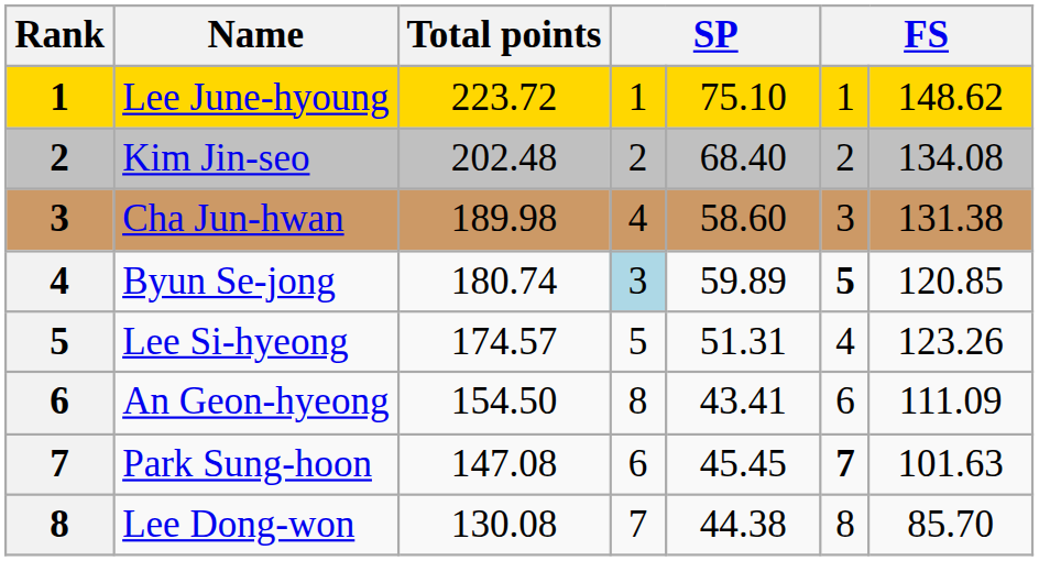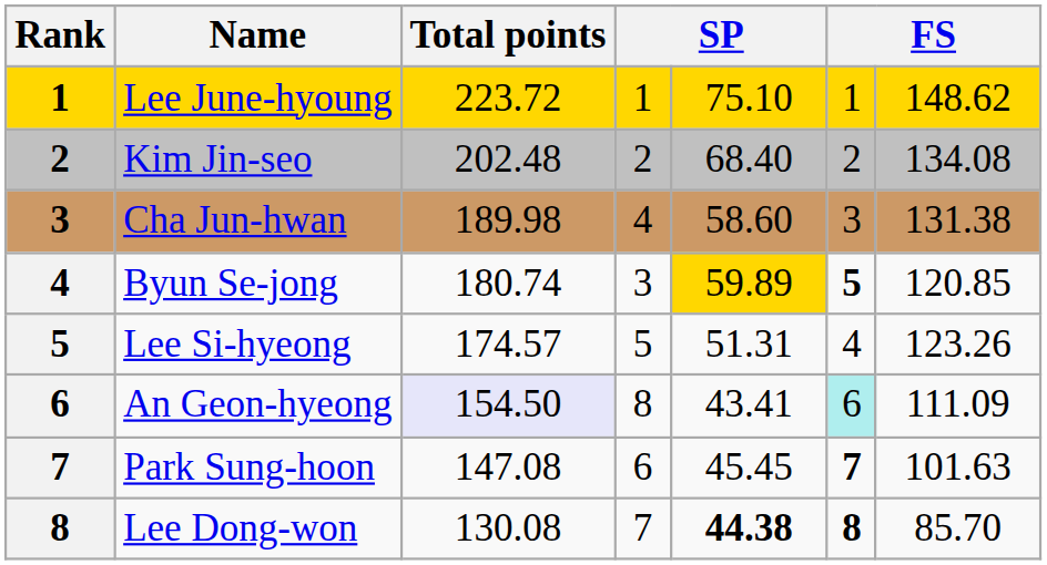Byun Se-jong | column 4: lightblue background -> no background
Byun Se-jong | column 5: no background -> gold background
An Geon-hyeong | Total points: no background -> lavender background
An Geon-hyeong | column 6: no background -> paleturquoise background
Lee Dong-won | column 5: normal -> bold
Lee Dong-won | column 6: normal -> bold
